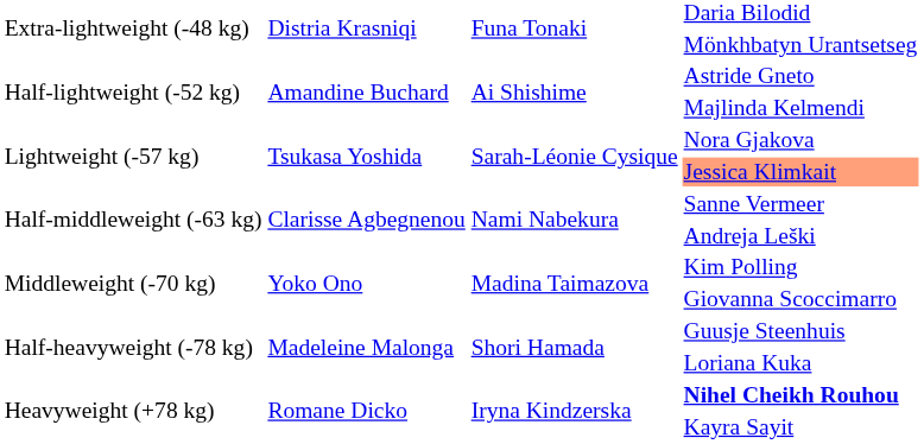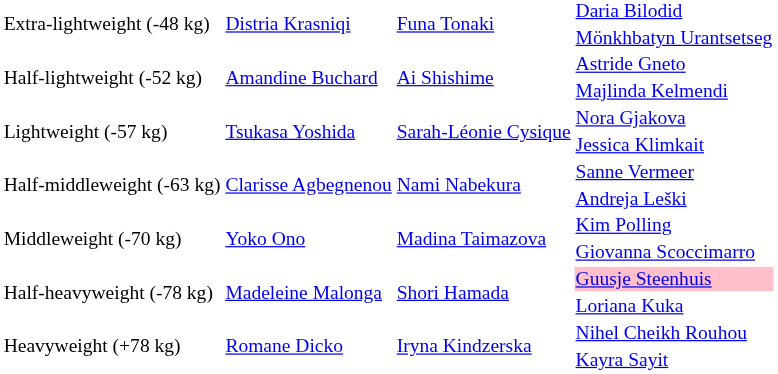Jessica Klimkait | column 4: lightsalmon background -> no background
Guusje Steenhuis | column 4: no background -> pink background
Nihel Cheikh Rouhou | column 4: bold -> normal
